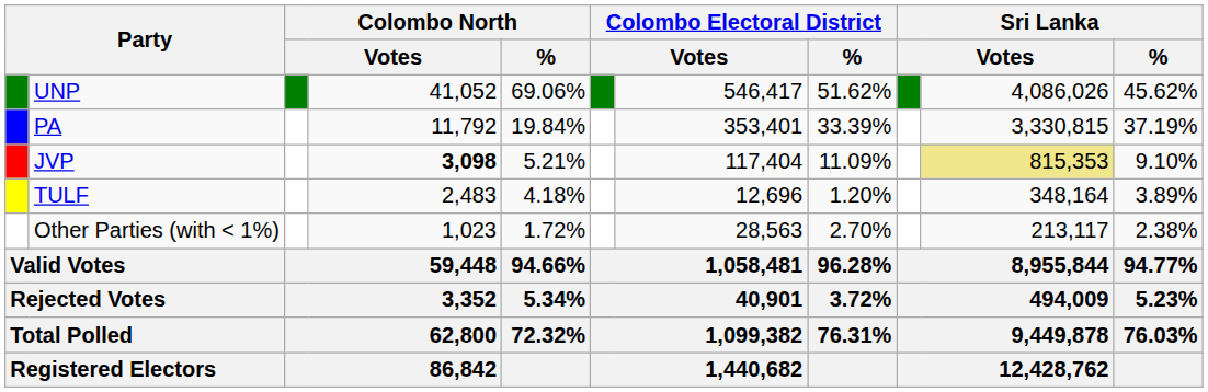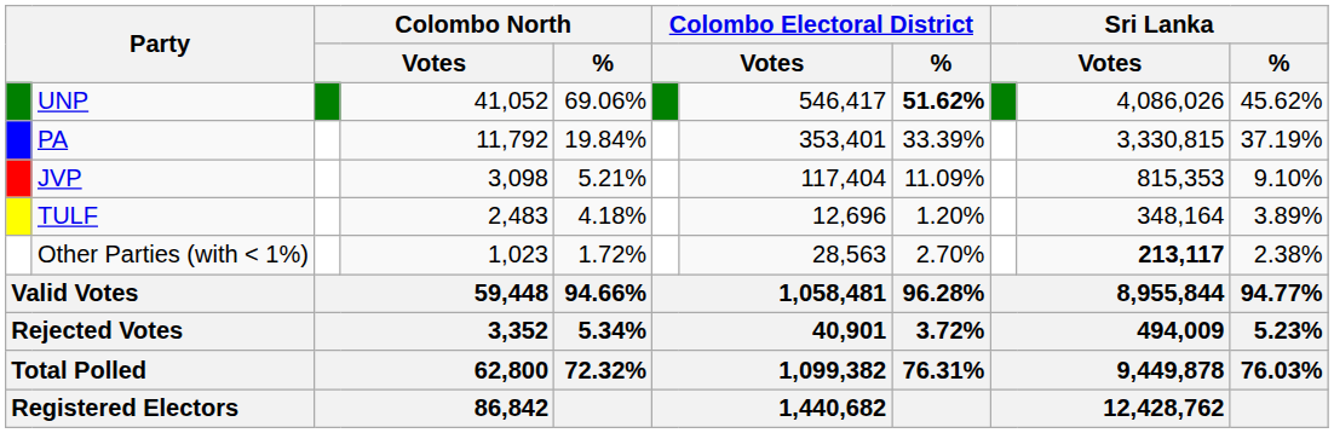UNP | Colombo Electoral District / %: normal -> bold
JVP | column 4: bold -> normal
JVP | column 10: khaki background -> no background
Other Parties (with < 1%) | column 10: normal -> bold
